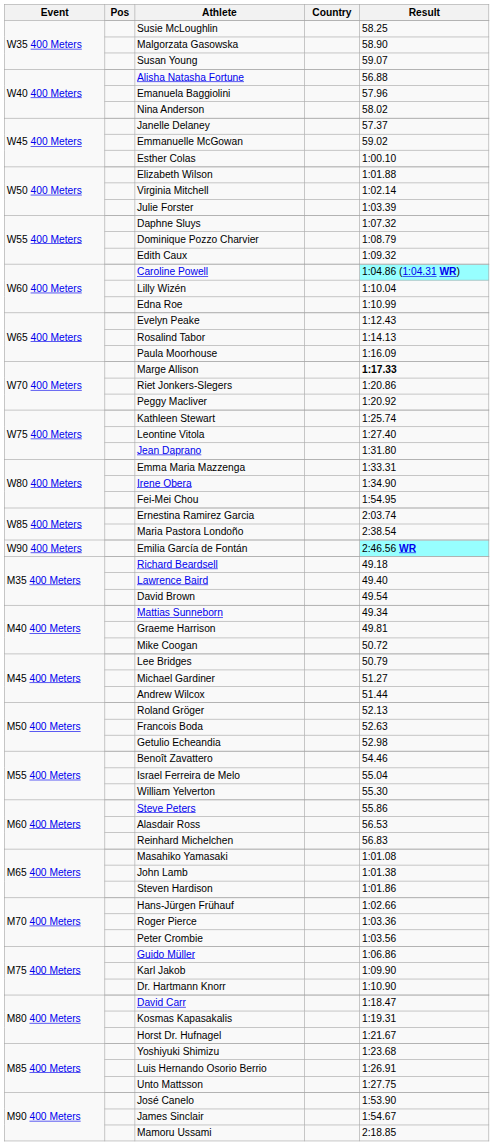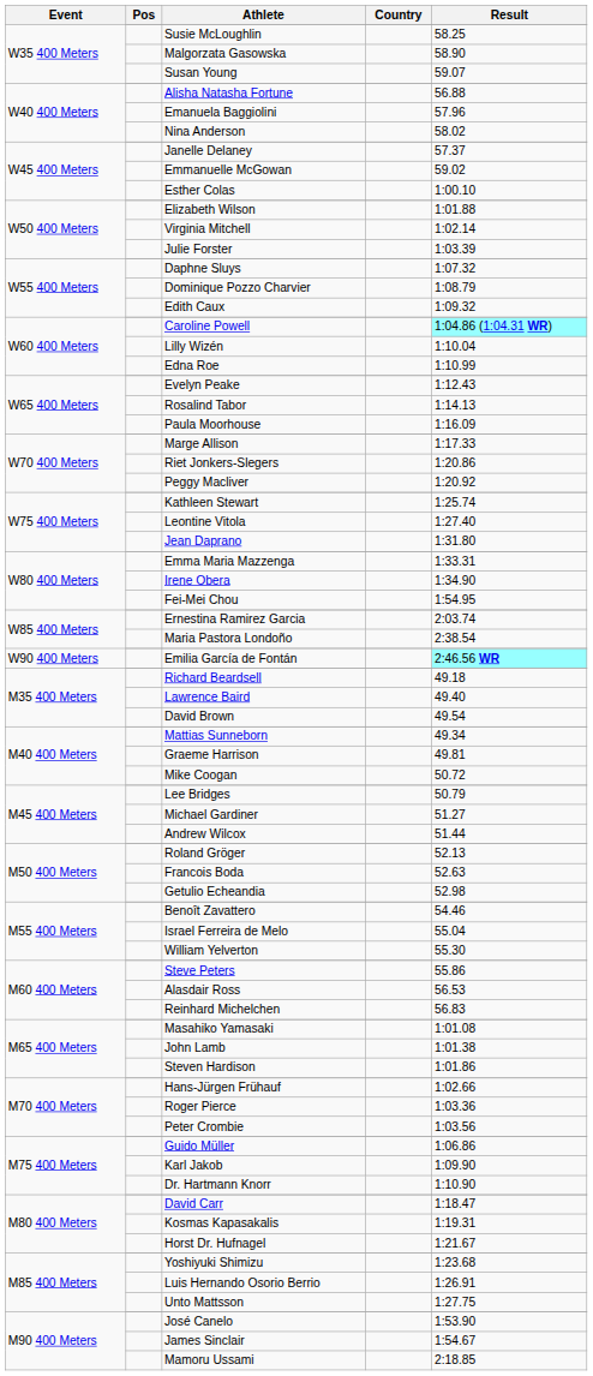Marge Allison | Result: bold -> normal
